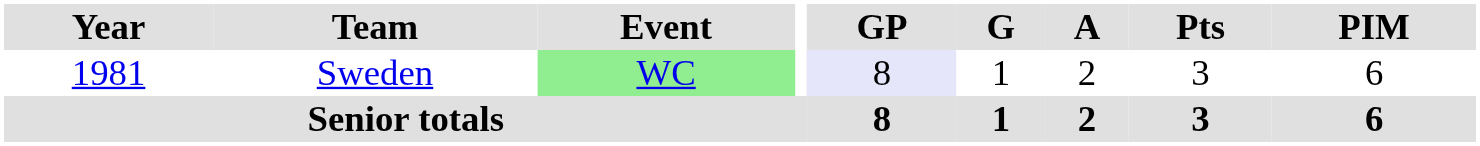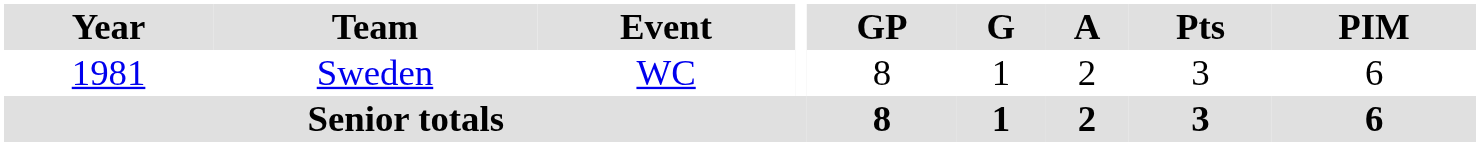Sweden | Event: lightgreen background -> no background
Sweden | GP: lavender background -> no background
